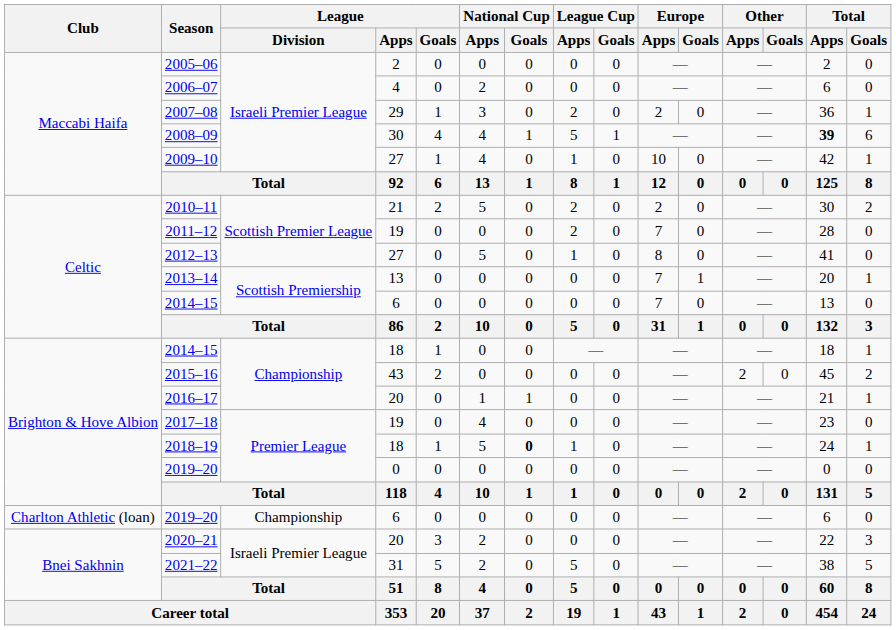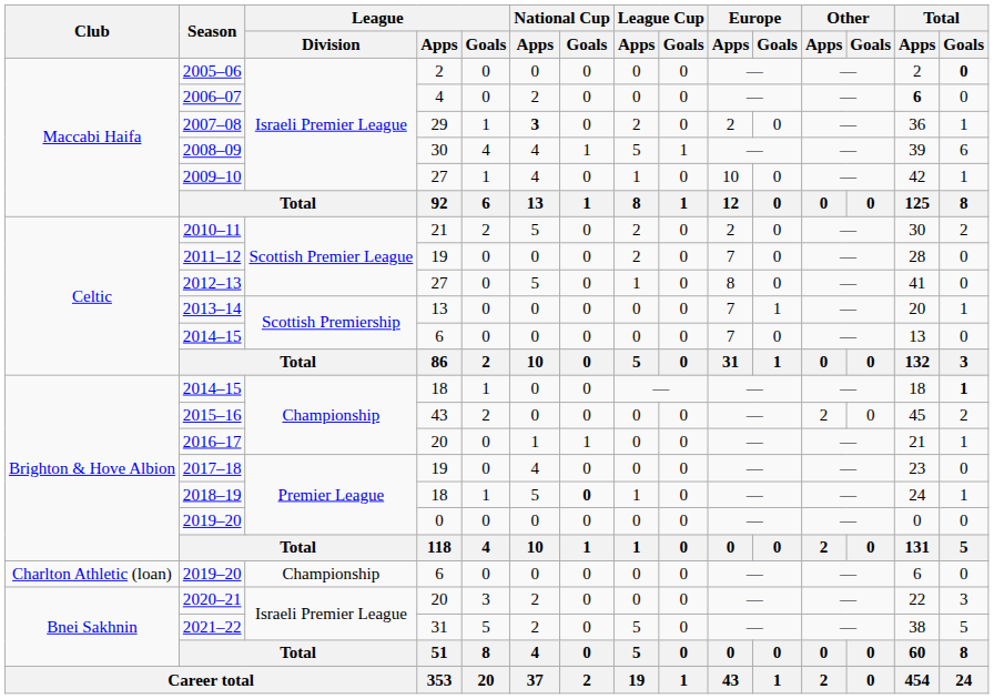2005–06 | Total / Goals: normal -> bold
2006–07 | Total / Apps: normal -> bold
2007–08 | National Cup / Apps: normal -> bold
2008–09 | Total / Apps: bold -> normal
2014–15 / 18 | Total / Goals: normal -> bold
